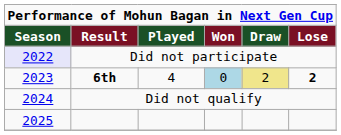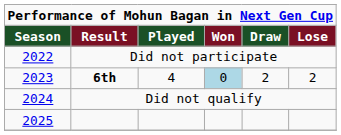Did not participate | Season: lavender background -> no background
6th | Draw: khaki background -> no background
6th | Lose: bold -> normal
